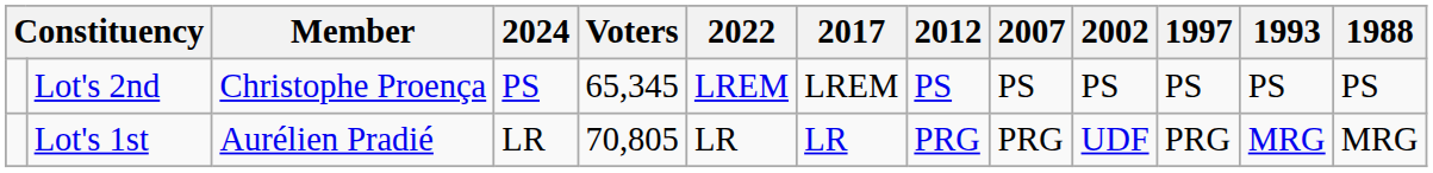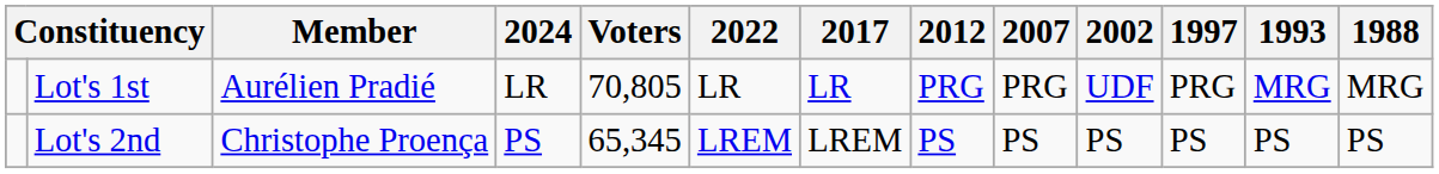rows swapped: Lot's 1st <-> Lot's 2nd
